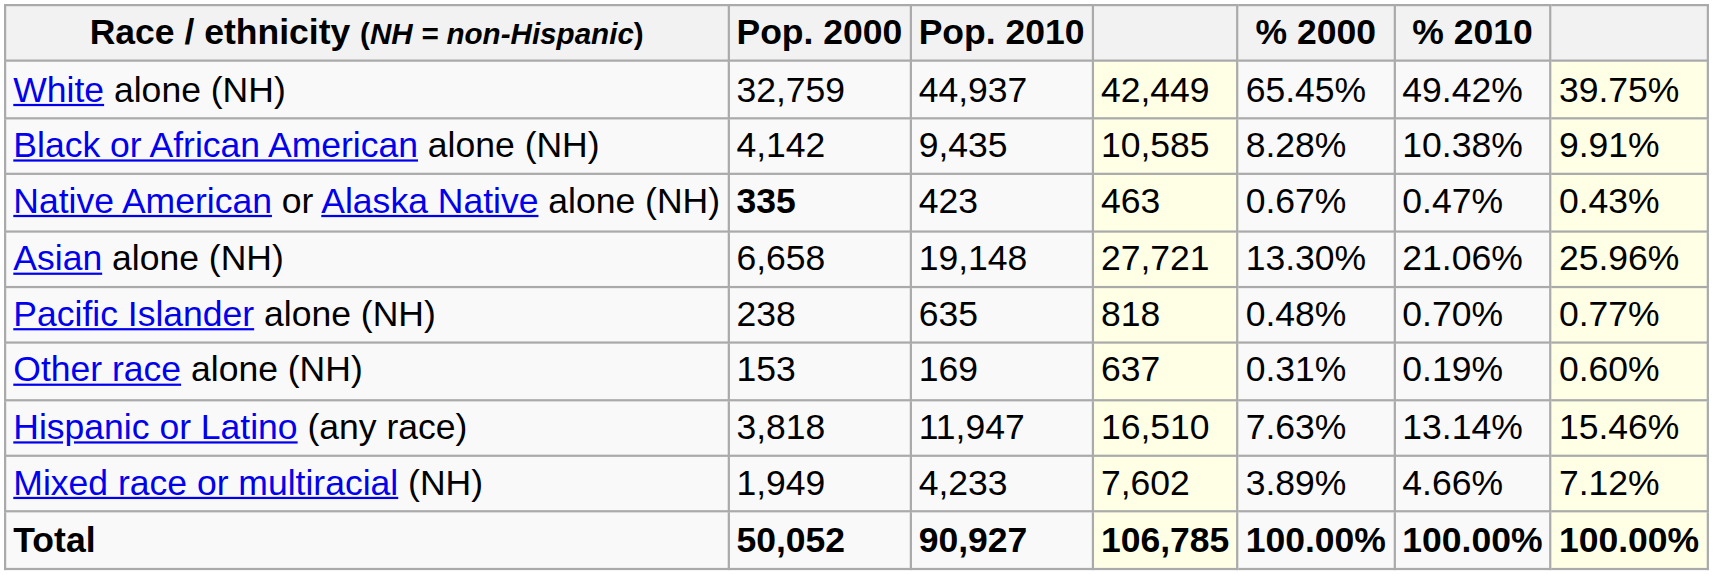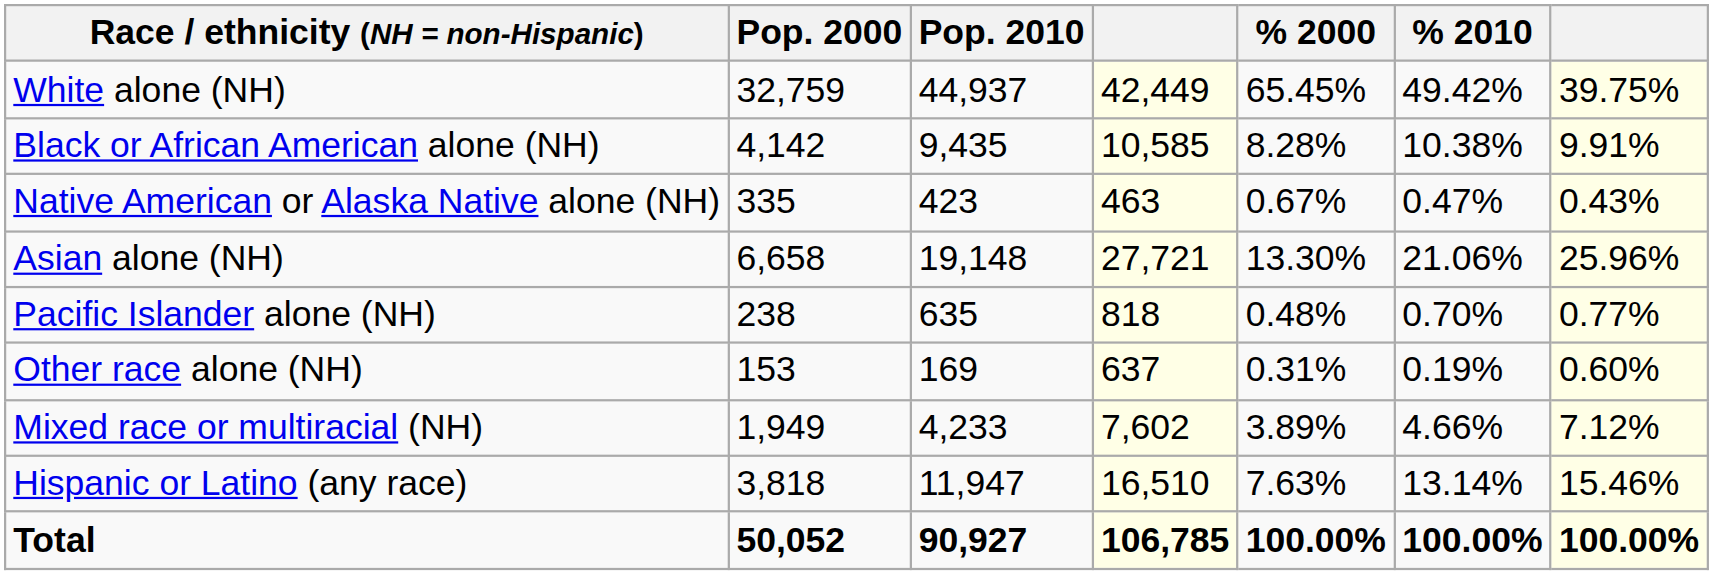Native American or Alaska Native alone (NH) | Pop. 2000: bold -> normal
rows swapped: Mixed race or multiracial (NH) <-> Hispanic or Latino (any race)
